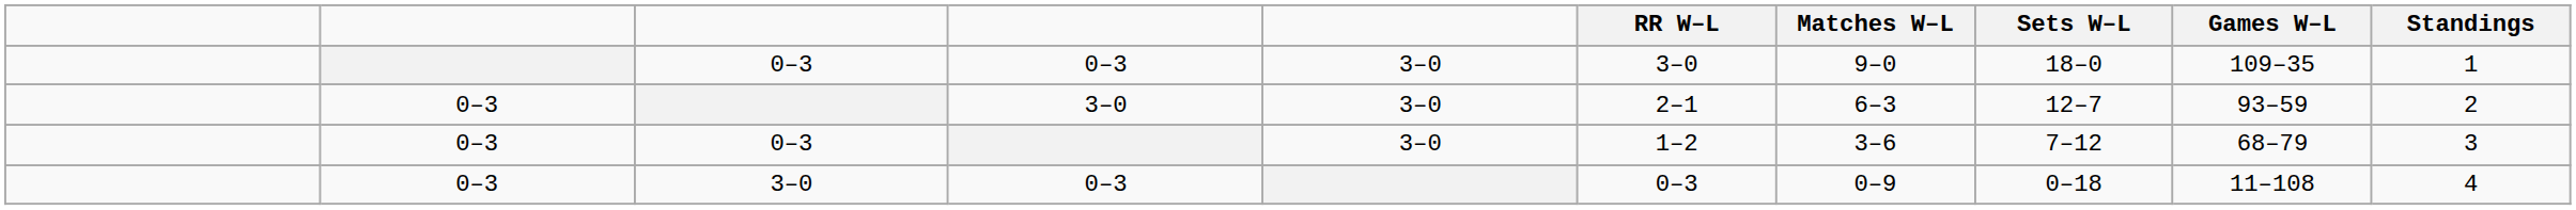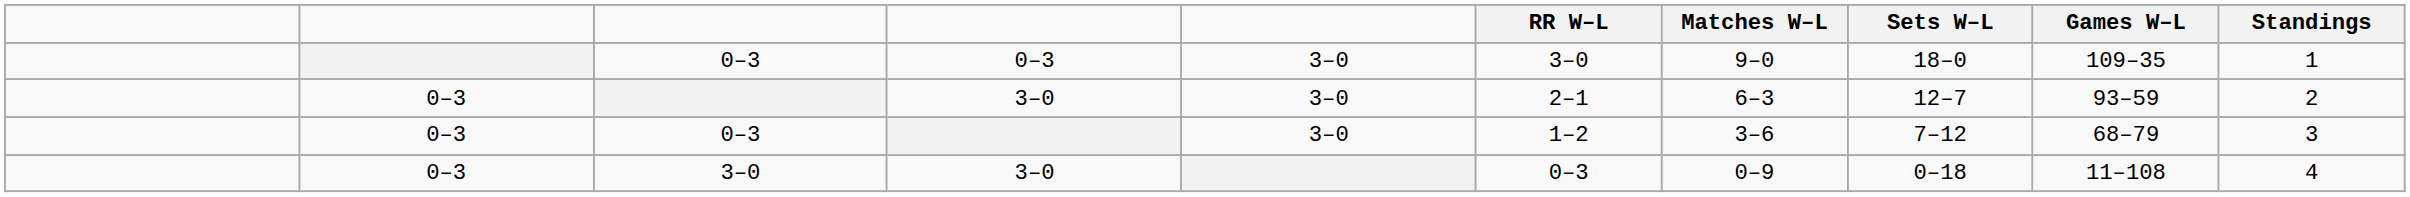row 5 | column 4: 0–3 -> 3–0
